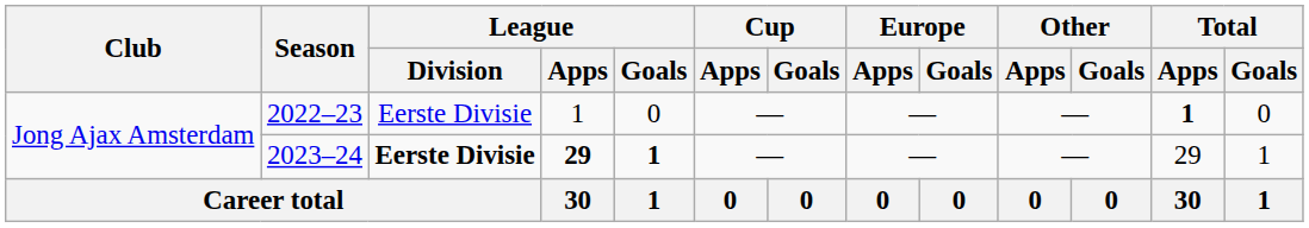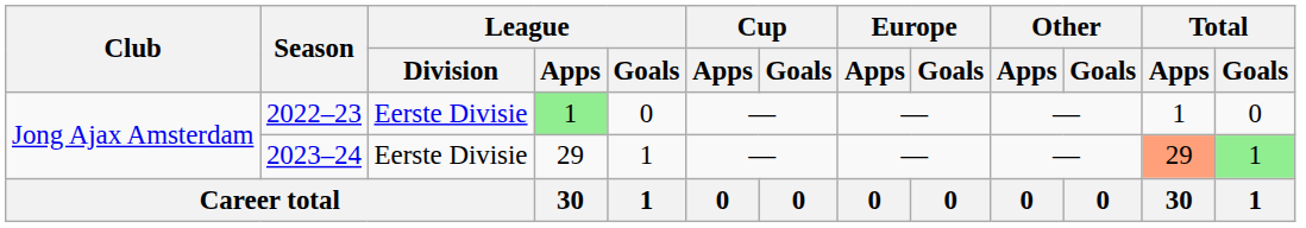2022–23 | League / Apps: no background -> lightgreen background
2022–23 | Total / Apps: bold -> normal
2023–24 | League / Division: bold -> normal
2023–24 | League / Apps: bold -> normal
2023–24 | League / Goals: bold -> normal
2023–24 | Total / Apps: no background -> lightsalmon background
2023–24 | Total / Goals: no background -> lightgreen background
